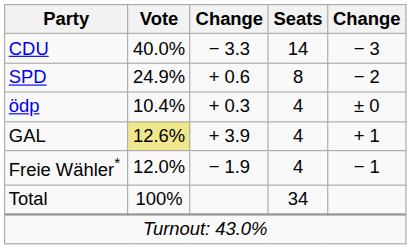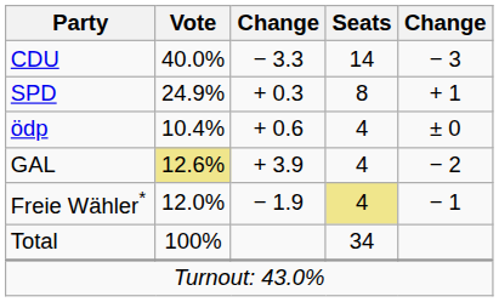SPD | column 3: + 0.6 -> + 0.3
SPD | column 5: − 2 -> + 1
ödp | column 3: + 0.3 -> + 0.6
GAL | column 5: + 1 -> − 2
Freie Wähler* | Seats: no background -> khaki background
